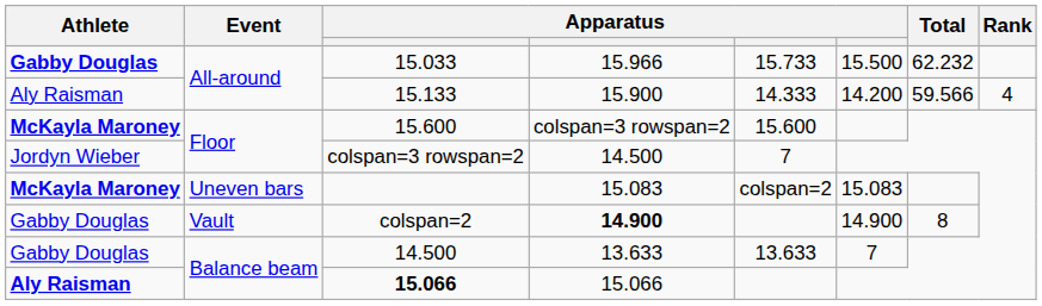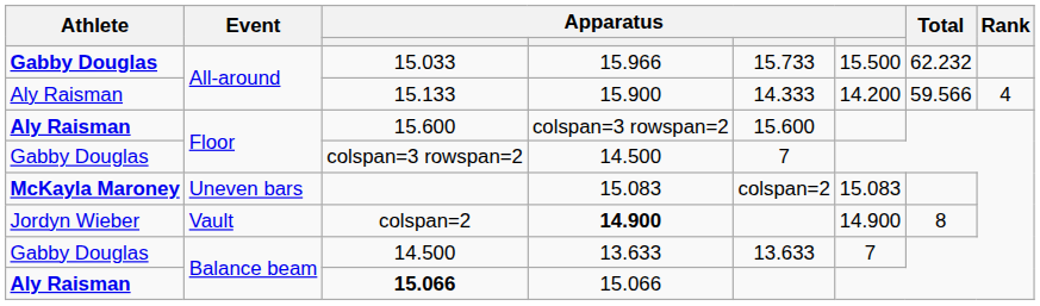row 5 | Athlete: McKayla Maroney -> Aly Raisman
row 6 | Athlete: Jordyn Wieber -> Gabby Douglas
row 8 | Athlete: Gabby Douglas -> Jordyn Wieber
